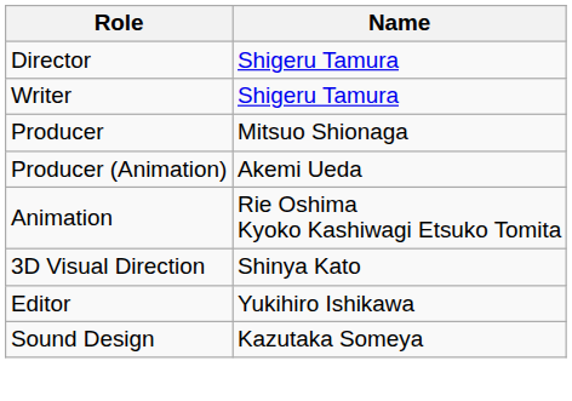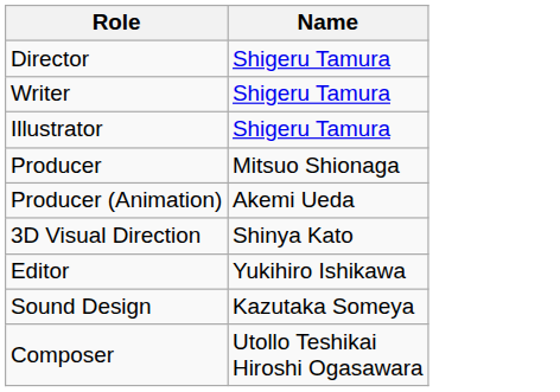+ row: Illustrator | Shigeru Tamura
- row: Animation | Rie Oshima Kyoko Kashiwagi Etsuko Tomita
+ row: Composer | Utollo Teshikai Hiroshi Ogasawara
